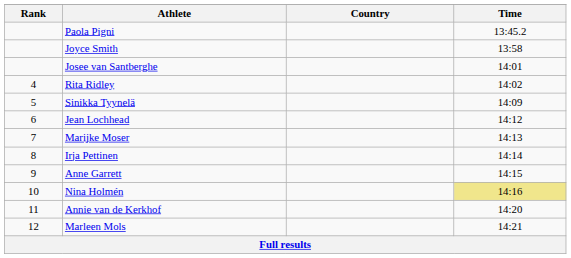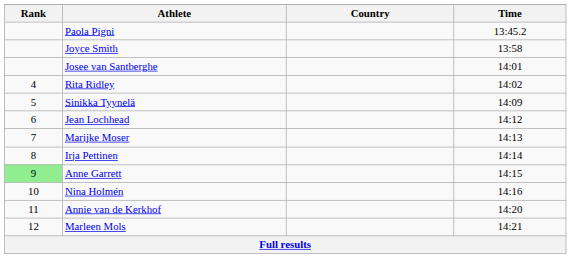Anne Garrett | Rank: no background -> lightgreen background
Nina Holmén | Time: khaki background -> no background
